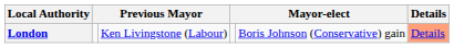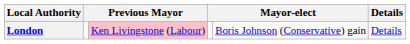London | column 3: no background -> pink background
London | Details: lightsalmon background -> no background
